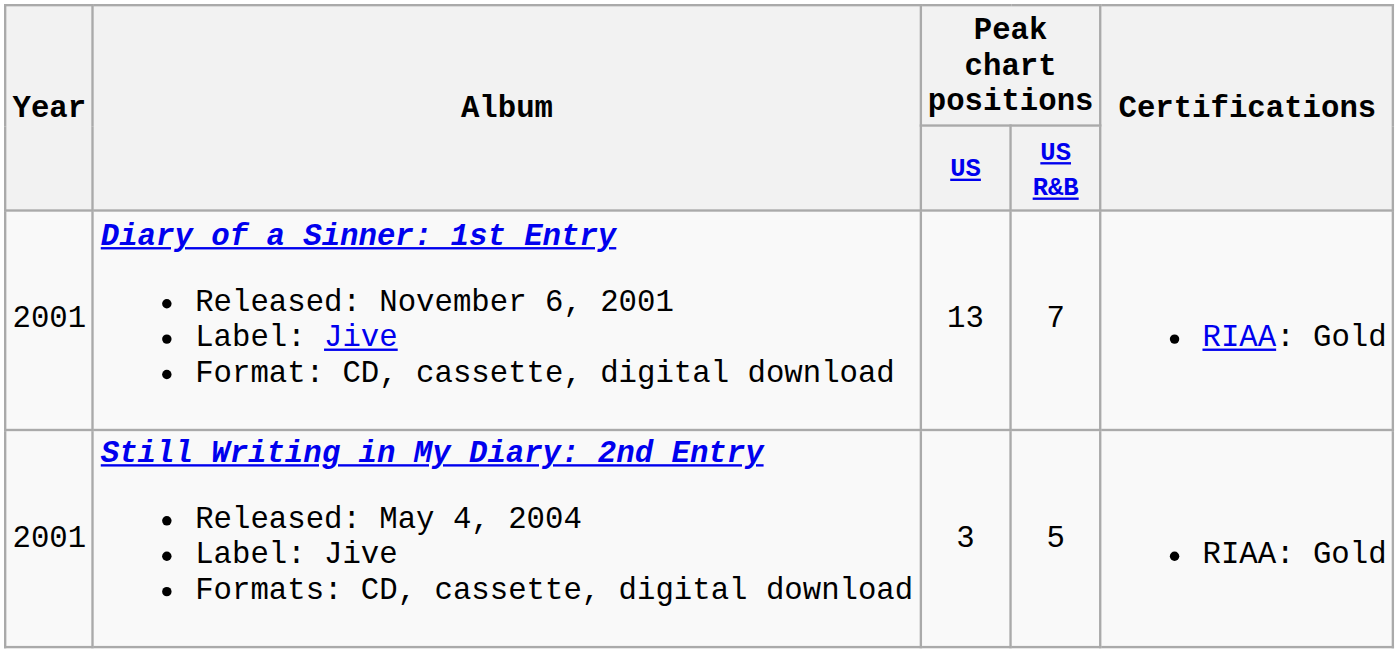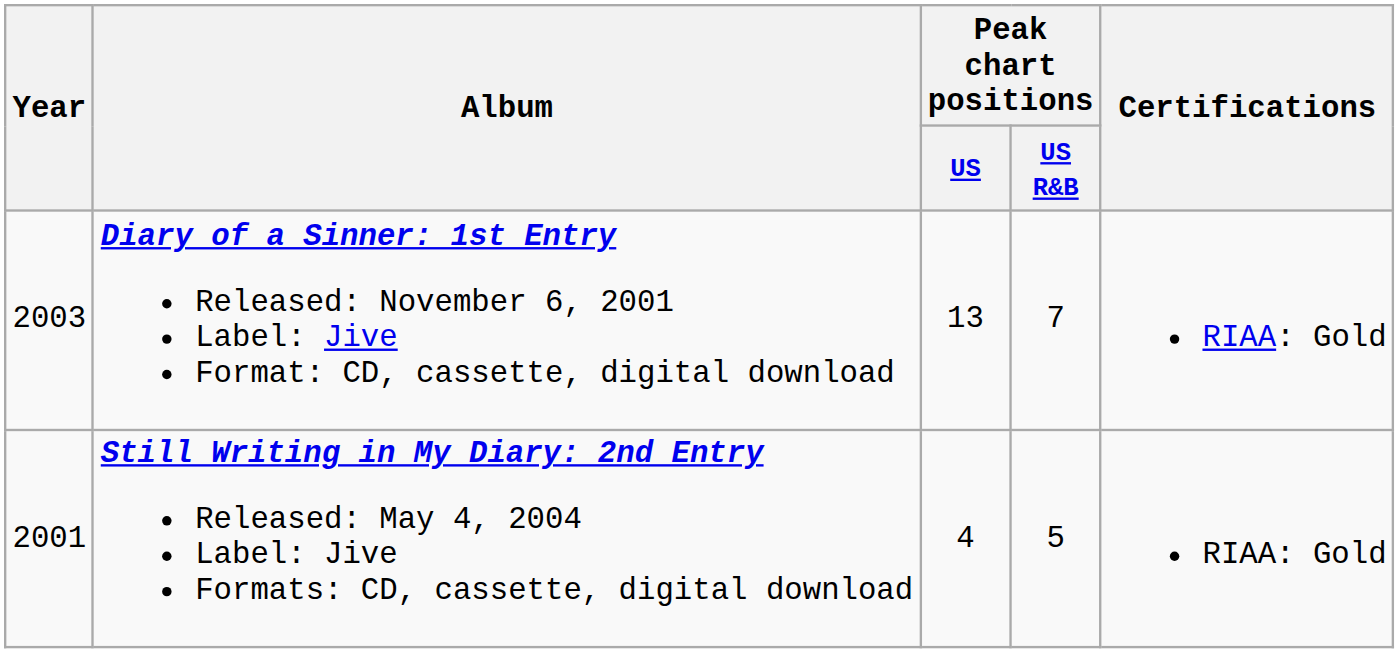row 3 | Year: 2001 -> 2003
row 4 | Peak chart positions / US: 3 -> 4
